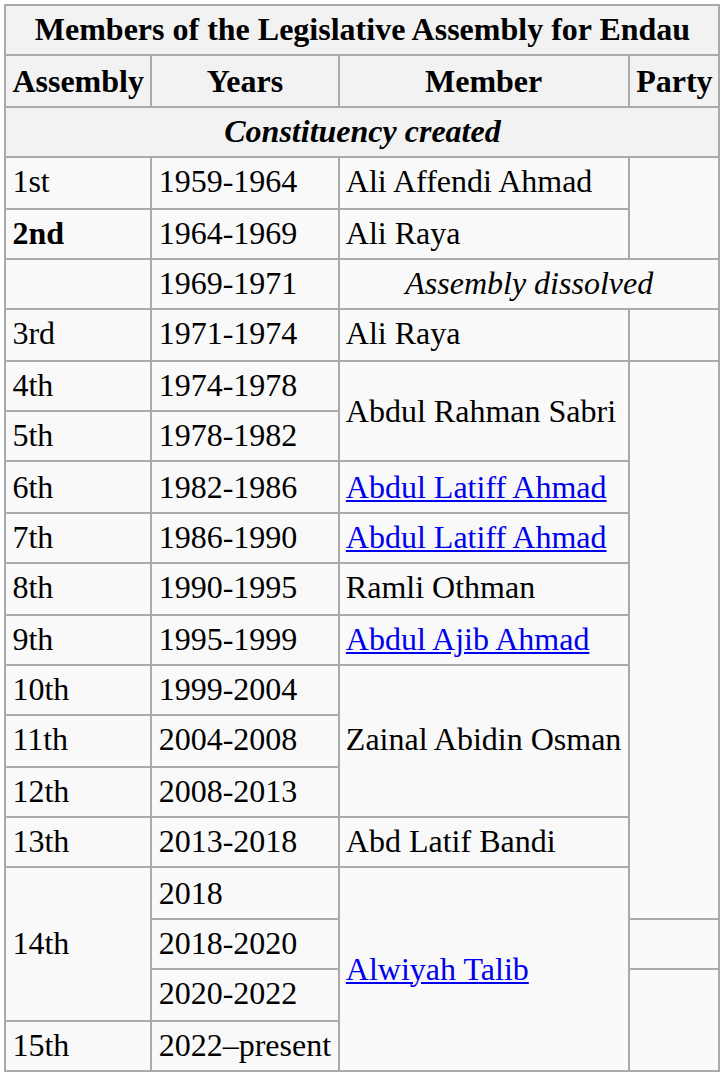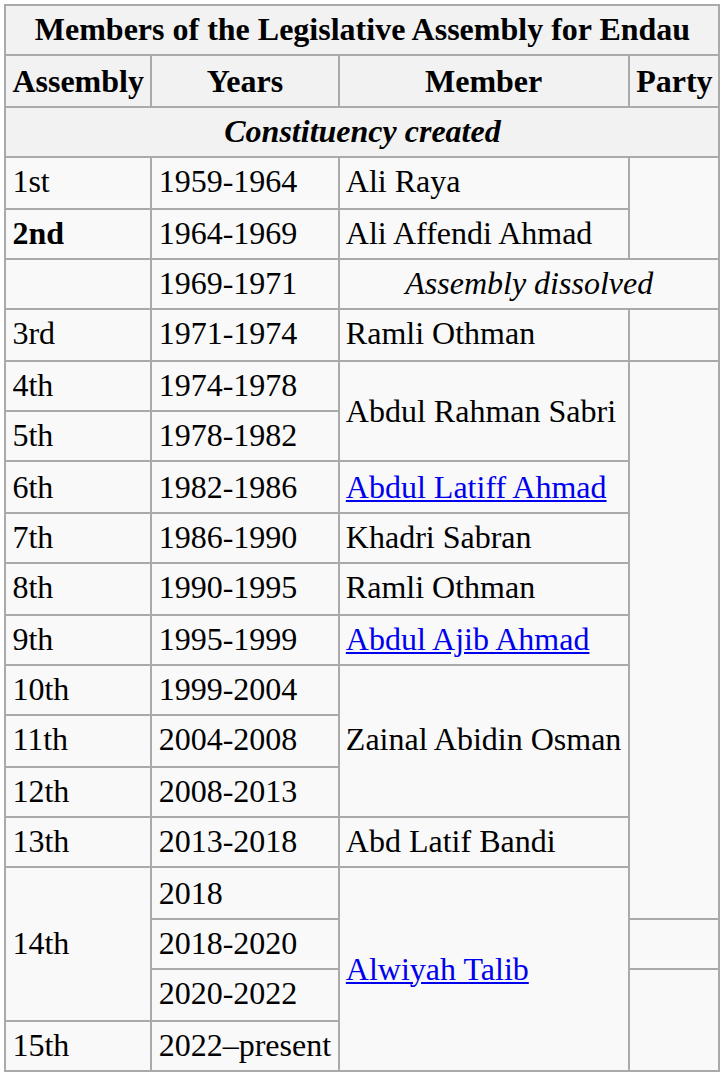1959-1964 | Member: Ali Affendi Ahmad -> Ali Raya
1964-1969 | Member: Ali Raya -> Ali Affendi Ahmad
1971-1974 | Member: Ali Raya -> Ramli Othman
1986-1990 | Member: Abdul Latiff Ahmad -> Khadri Sabran
